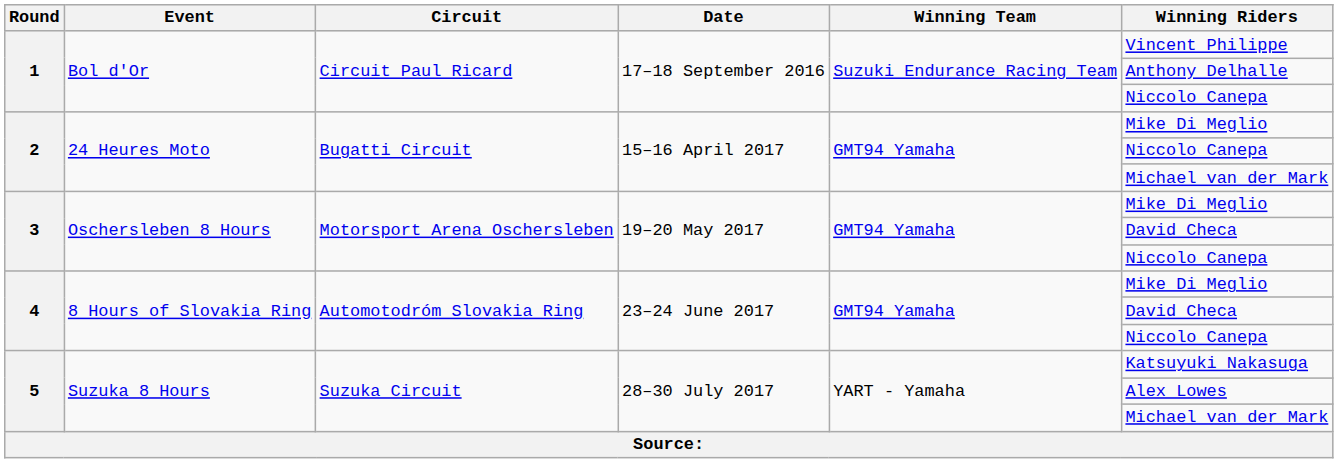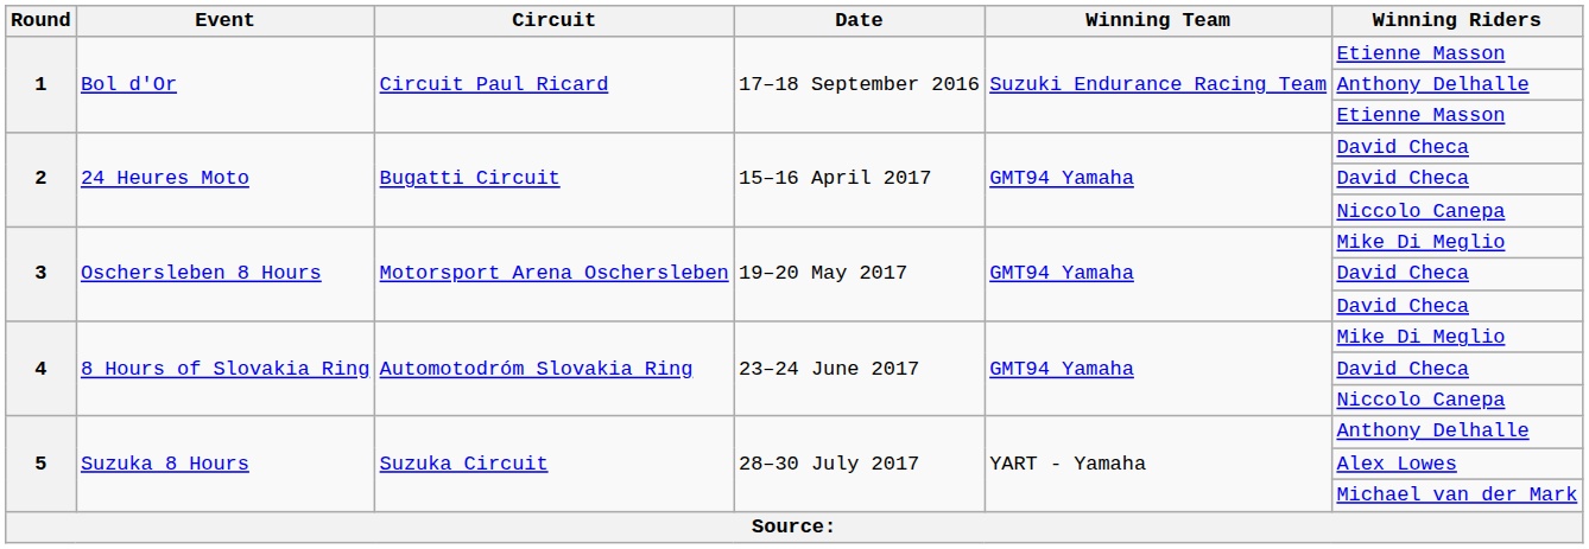row 2 | Winning Riders: Vincent Philippe -> Etienne Masson
row 4 | Winning Riders: Niccolo Canepa -> Etienne Masson
row 5 | Winning Riders: Mike Di Meglio -> David Checa
row 6 | Winning Riders: Niccolo Canepa -> David Checa
row 7 | Winning Riders: Michael van der Mark -> Niccolo Canepa
row 10 | Winning Riders: Niccolo Canepa -> David Checa
row 14 | Winning Riders: Katsuyuki Nakasuga -> Anthony Delhalle
